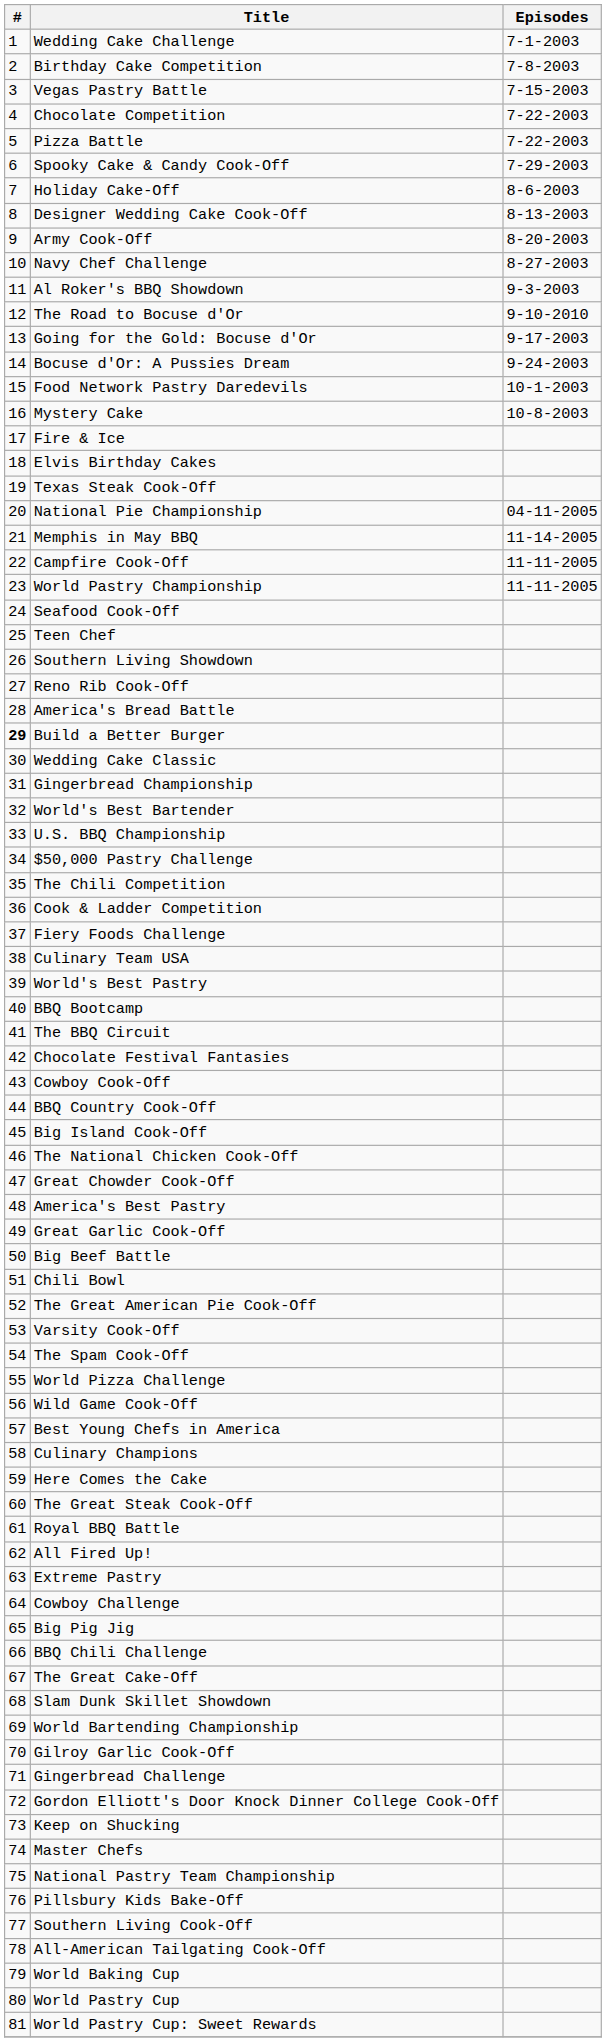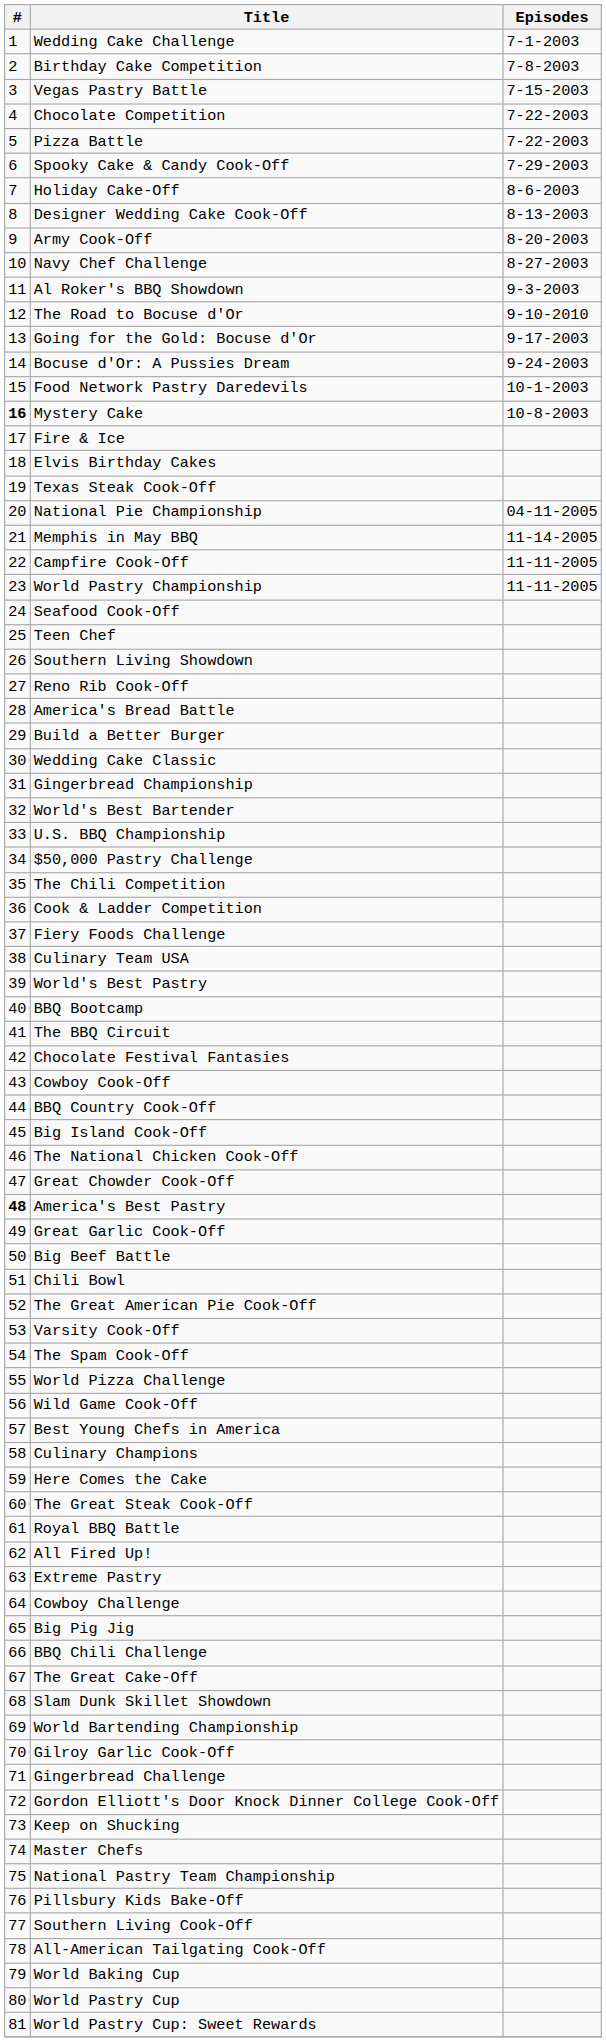Mystery Cake | #: normal -> bold
Build a Better Burger | #: bold -> normal
America's Best Pastry | #: normal -> bold
